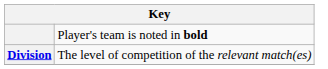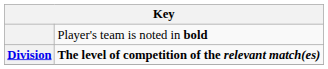row 3 | column 2: normal -> bold
